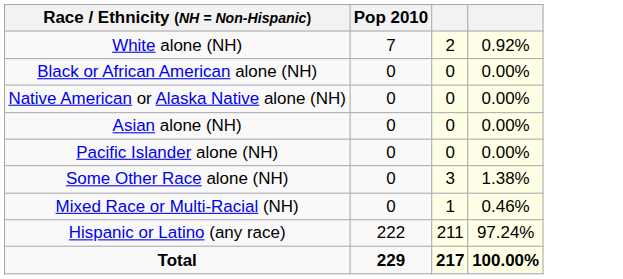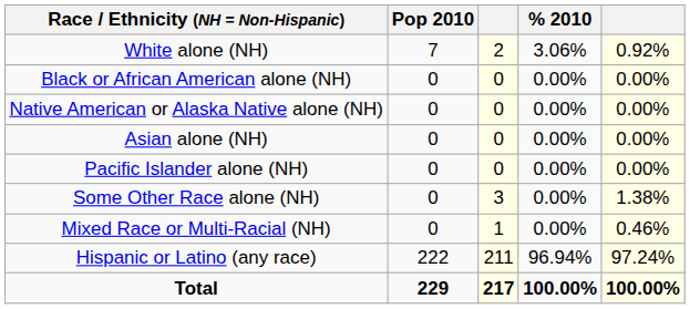+ column: % 2010 | 3.06% | 0.00% | 0.00% | 0.00% | 0.00% | 0.00% | 0.00% | 96.94% | 100.00%
